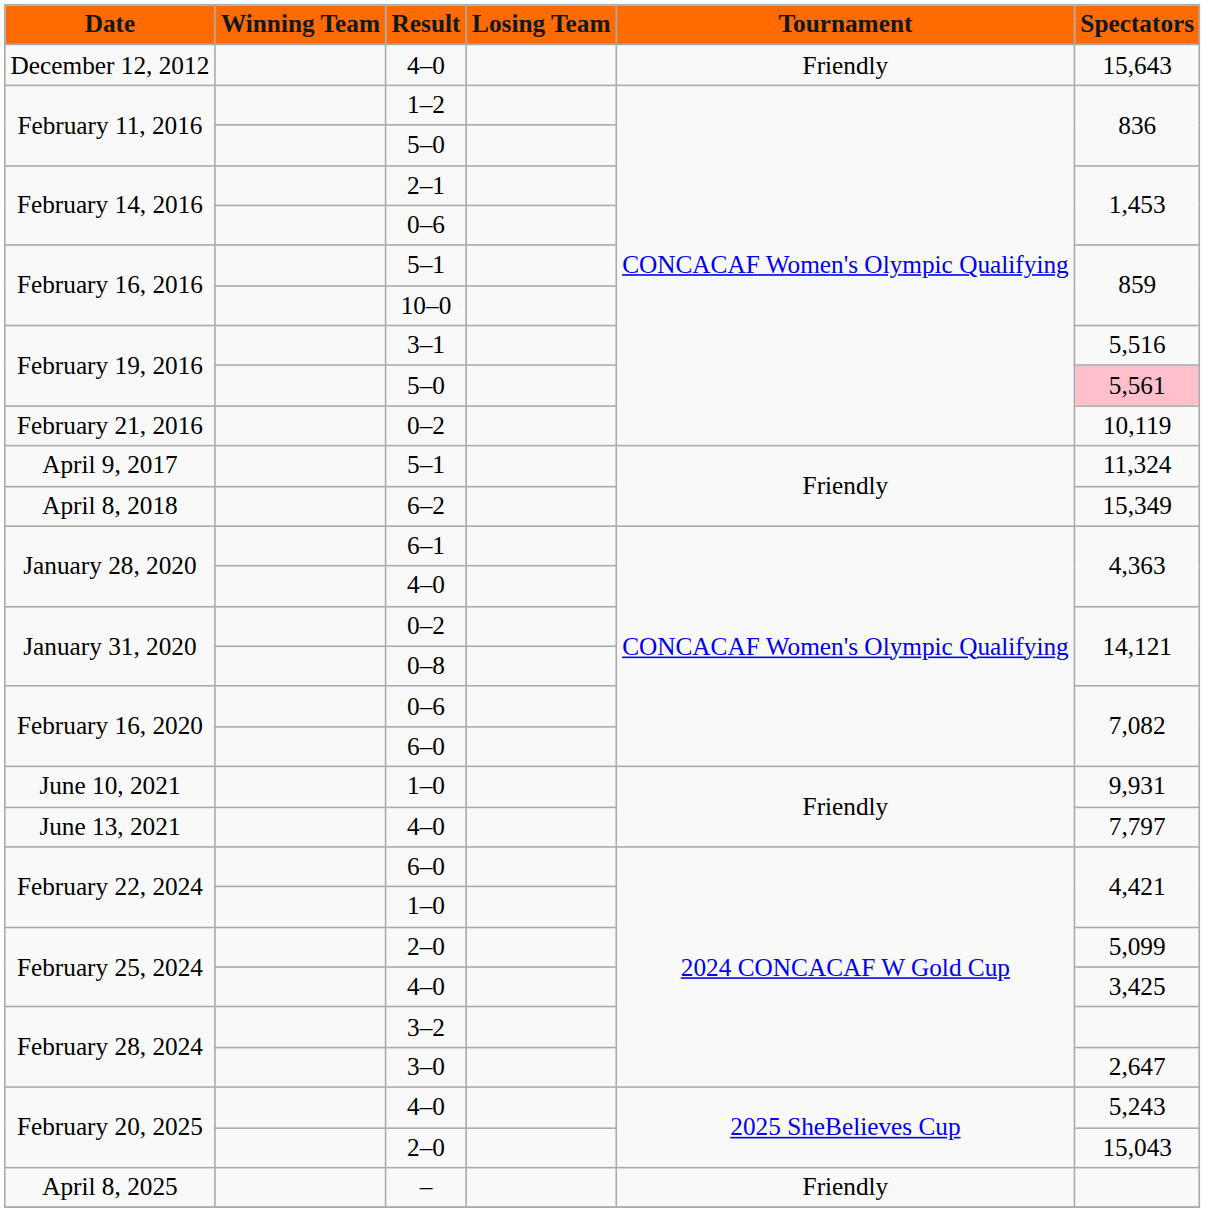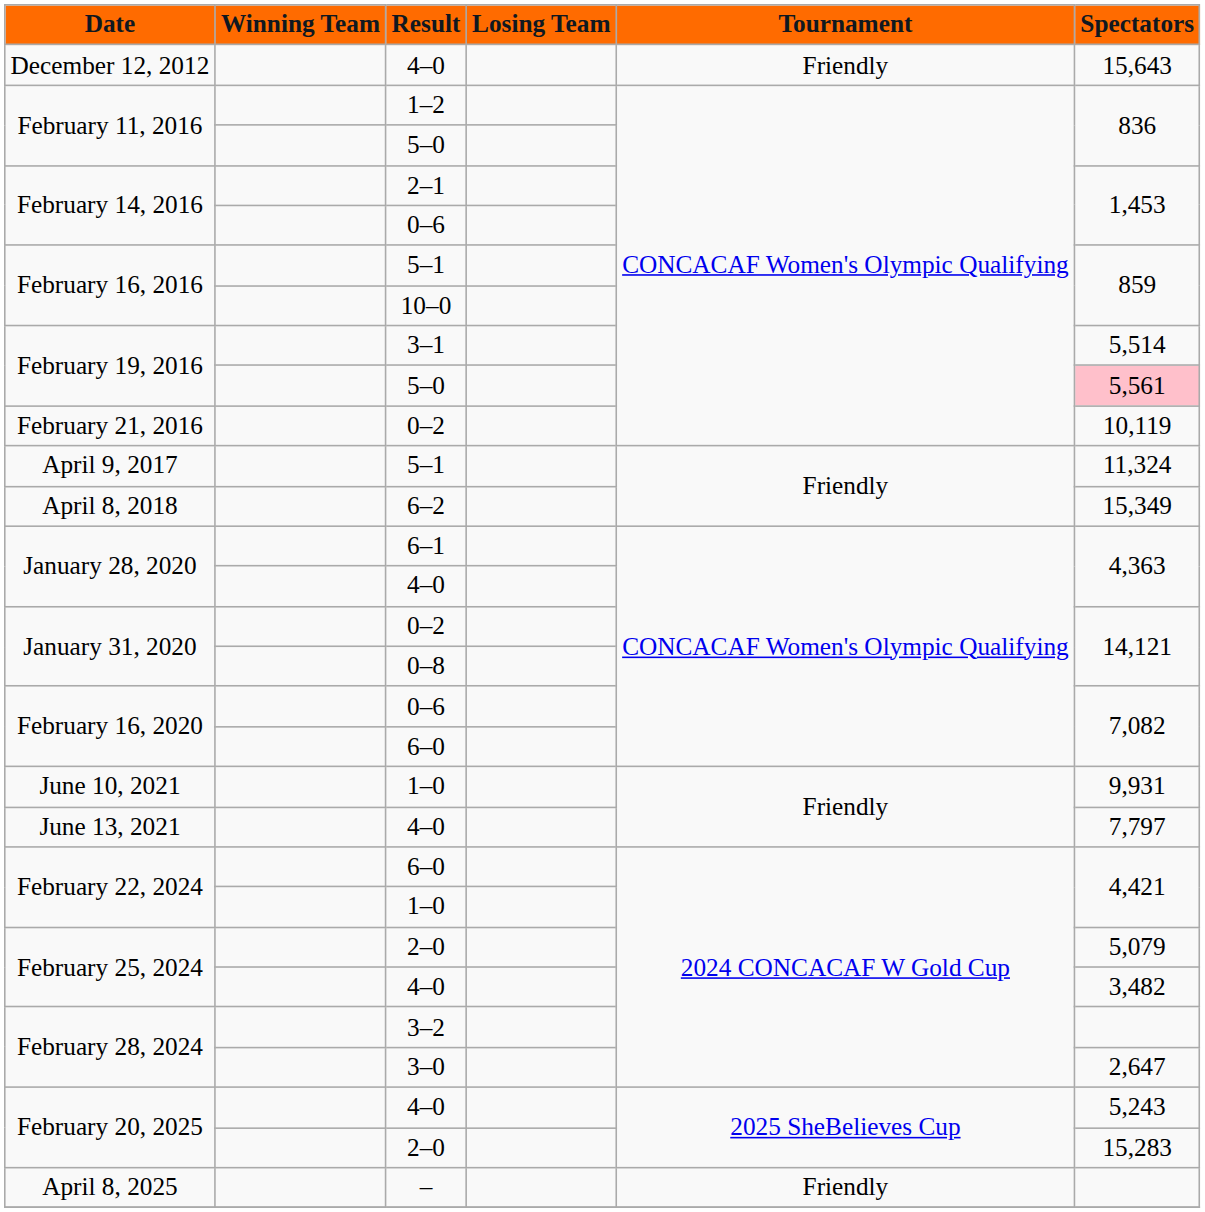February 19, 2016 / 3–1 | Spectators: 5,516 -> 5,514
February 25, 2024 / 2–0 | Spectators: 5,099 -> 5,079
February 25, 2024 / 4–0 | Spectators: 3,425 -> 3,482
February 20, 2025 / 2–0 | Spectators: 15,043 -> 15,283
